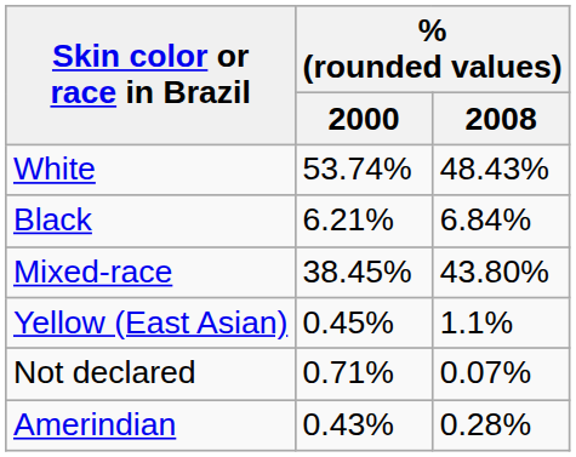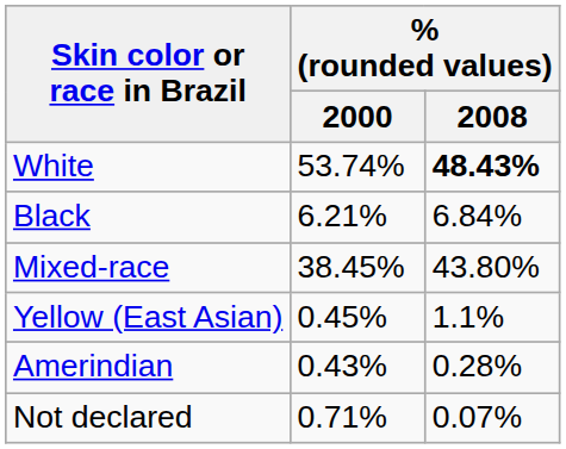White | % (rounded values) / 2008: normal -> bold
rows swapped: Amerindian <-> Not declared
